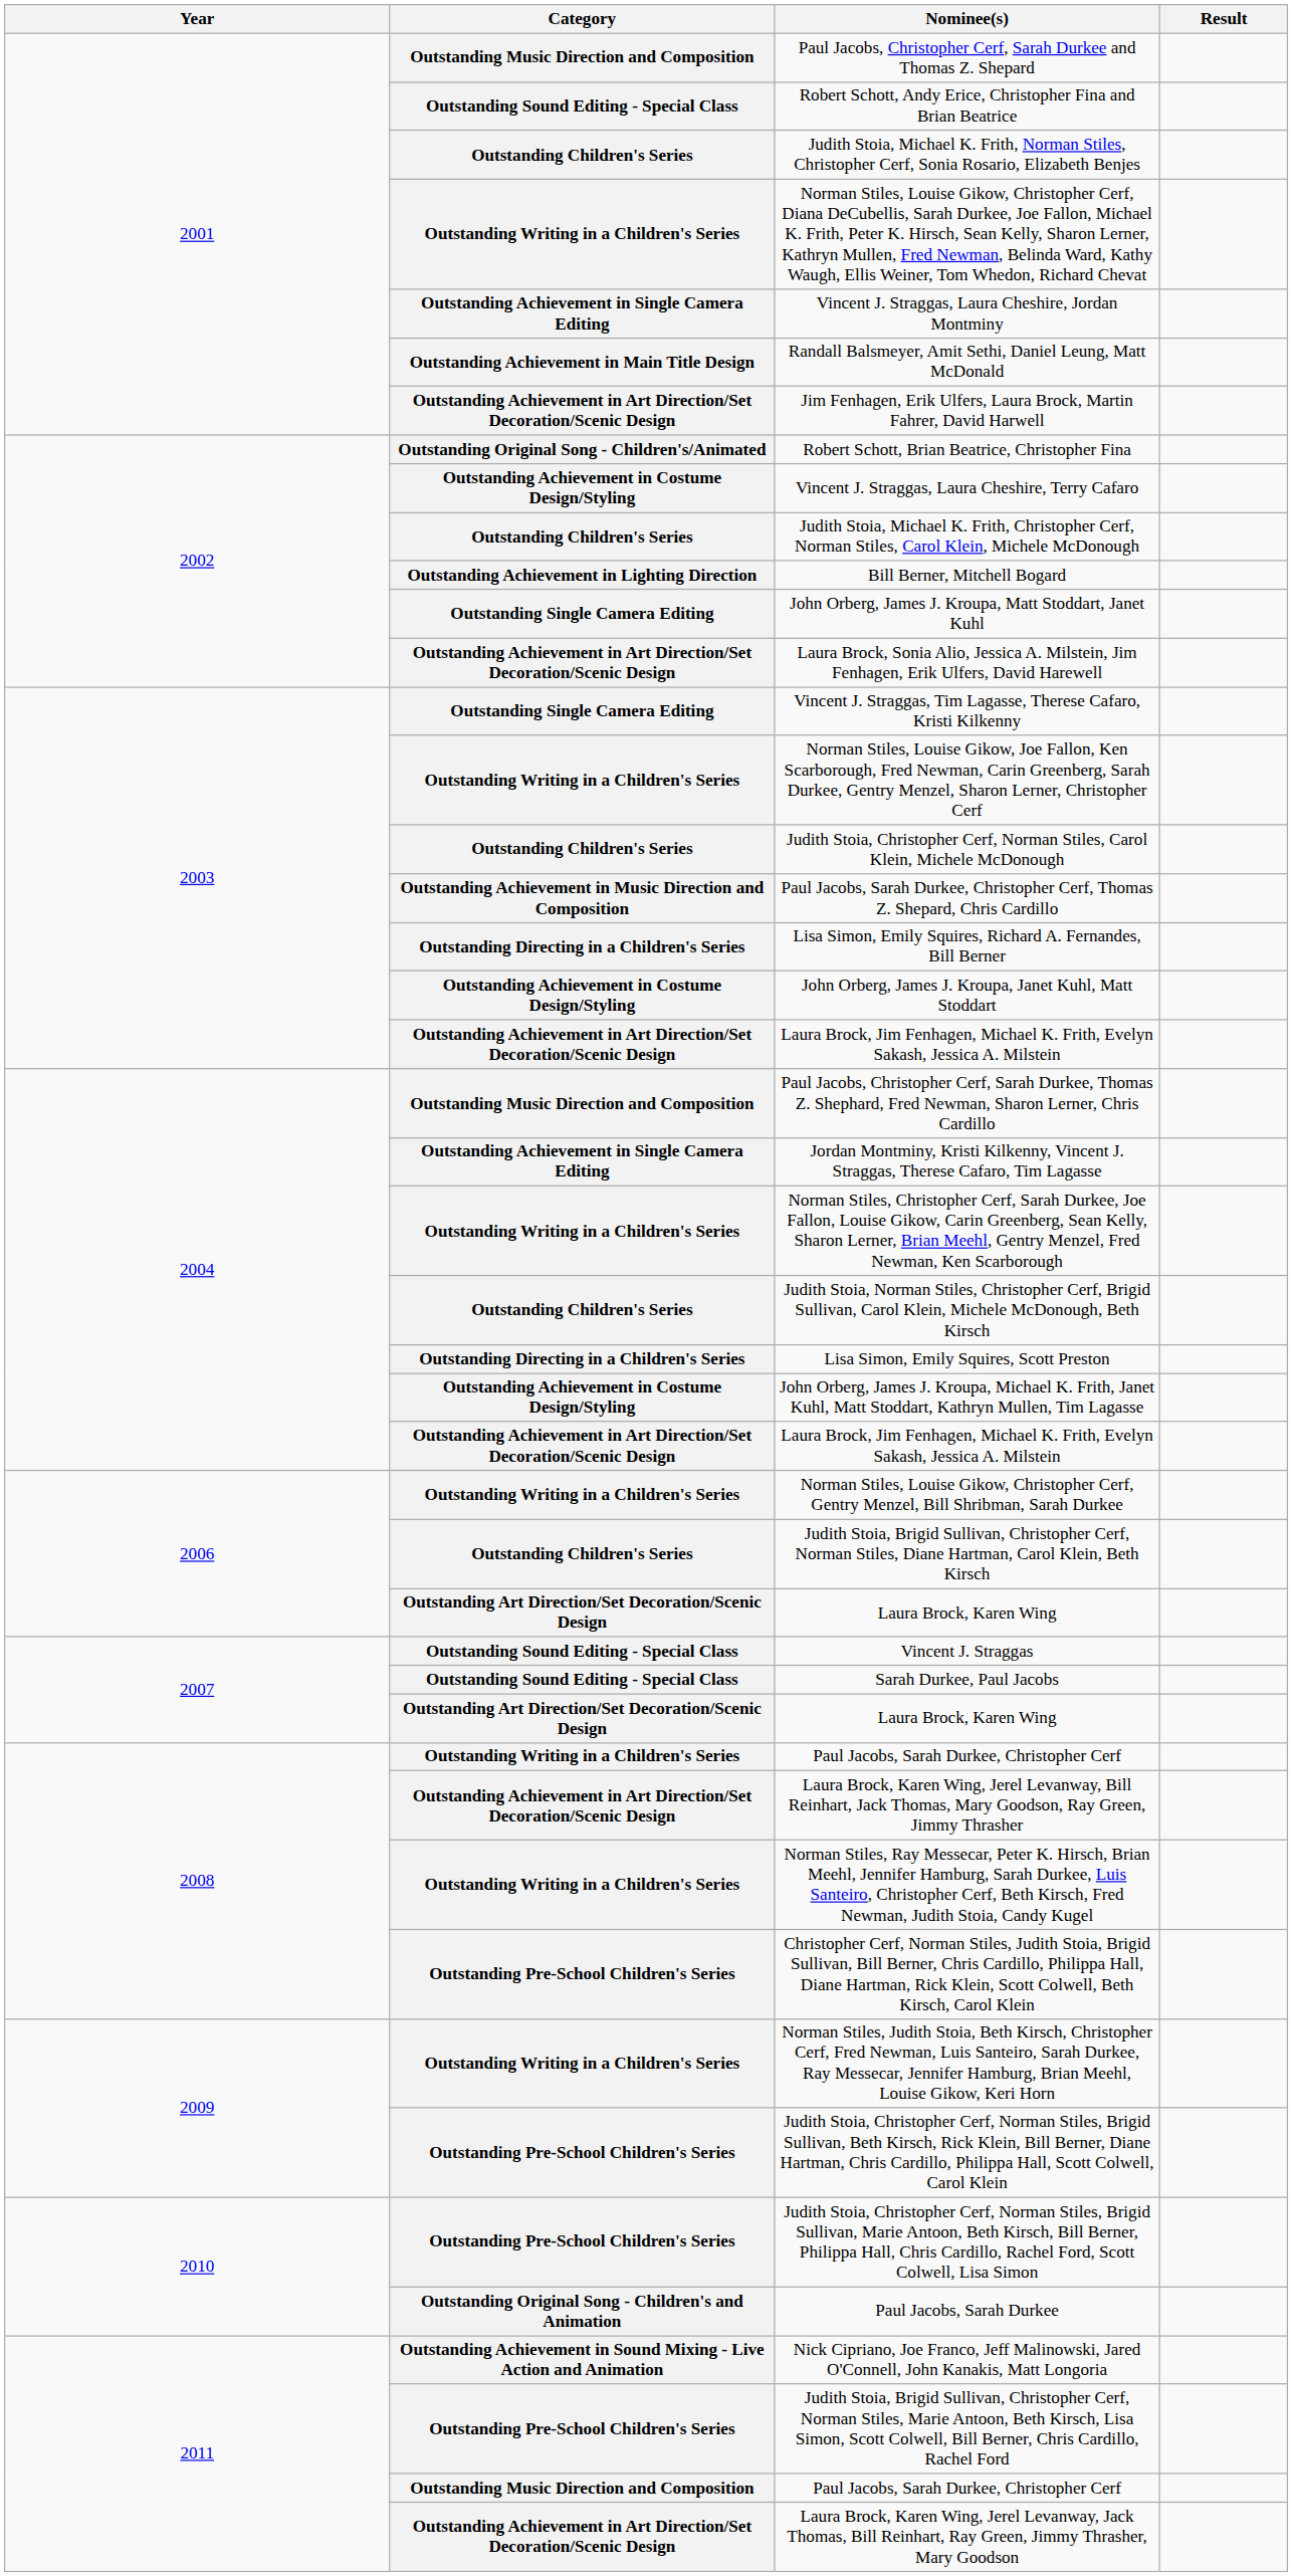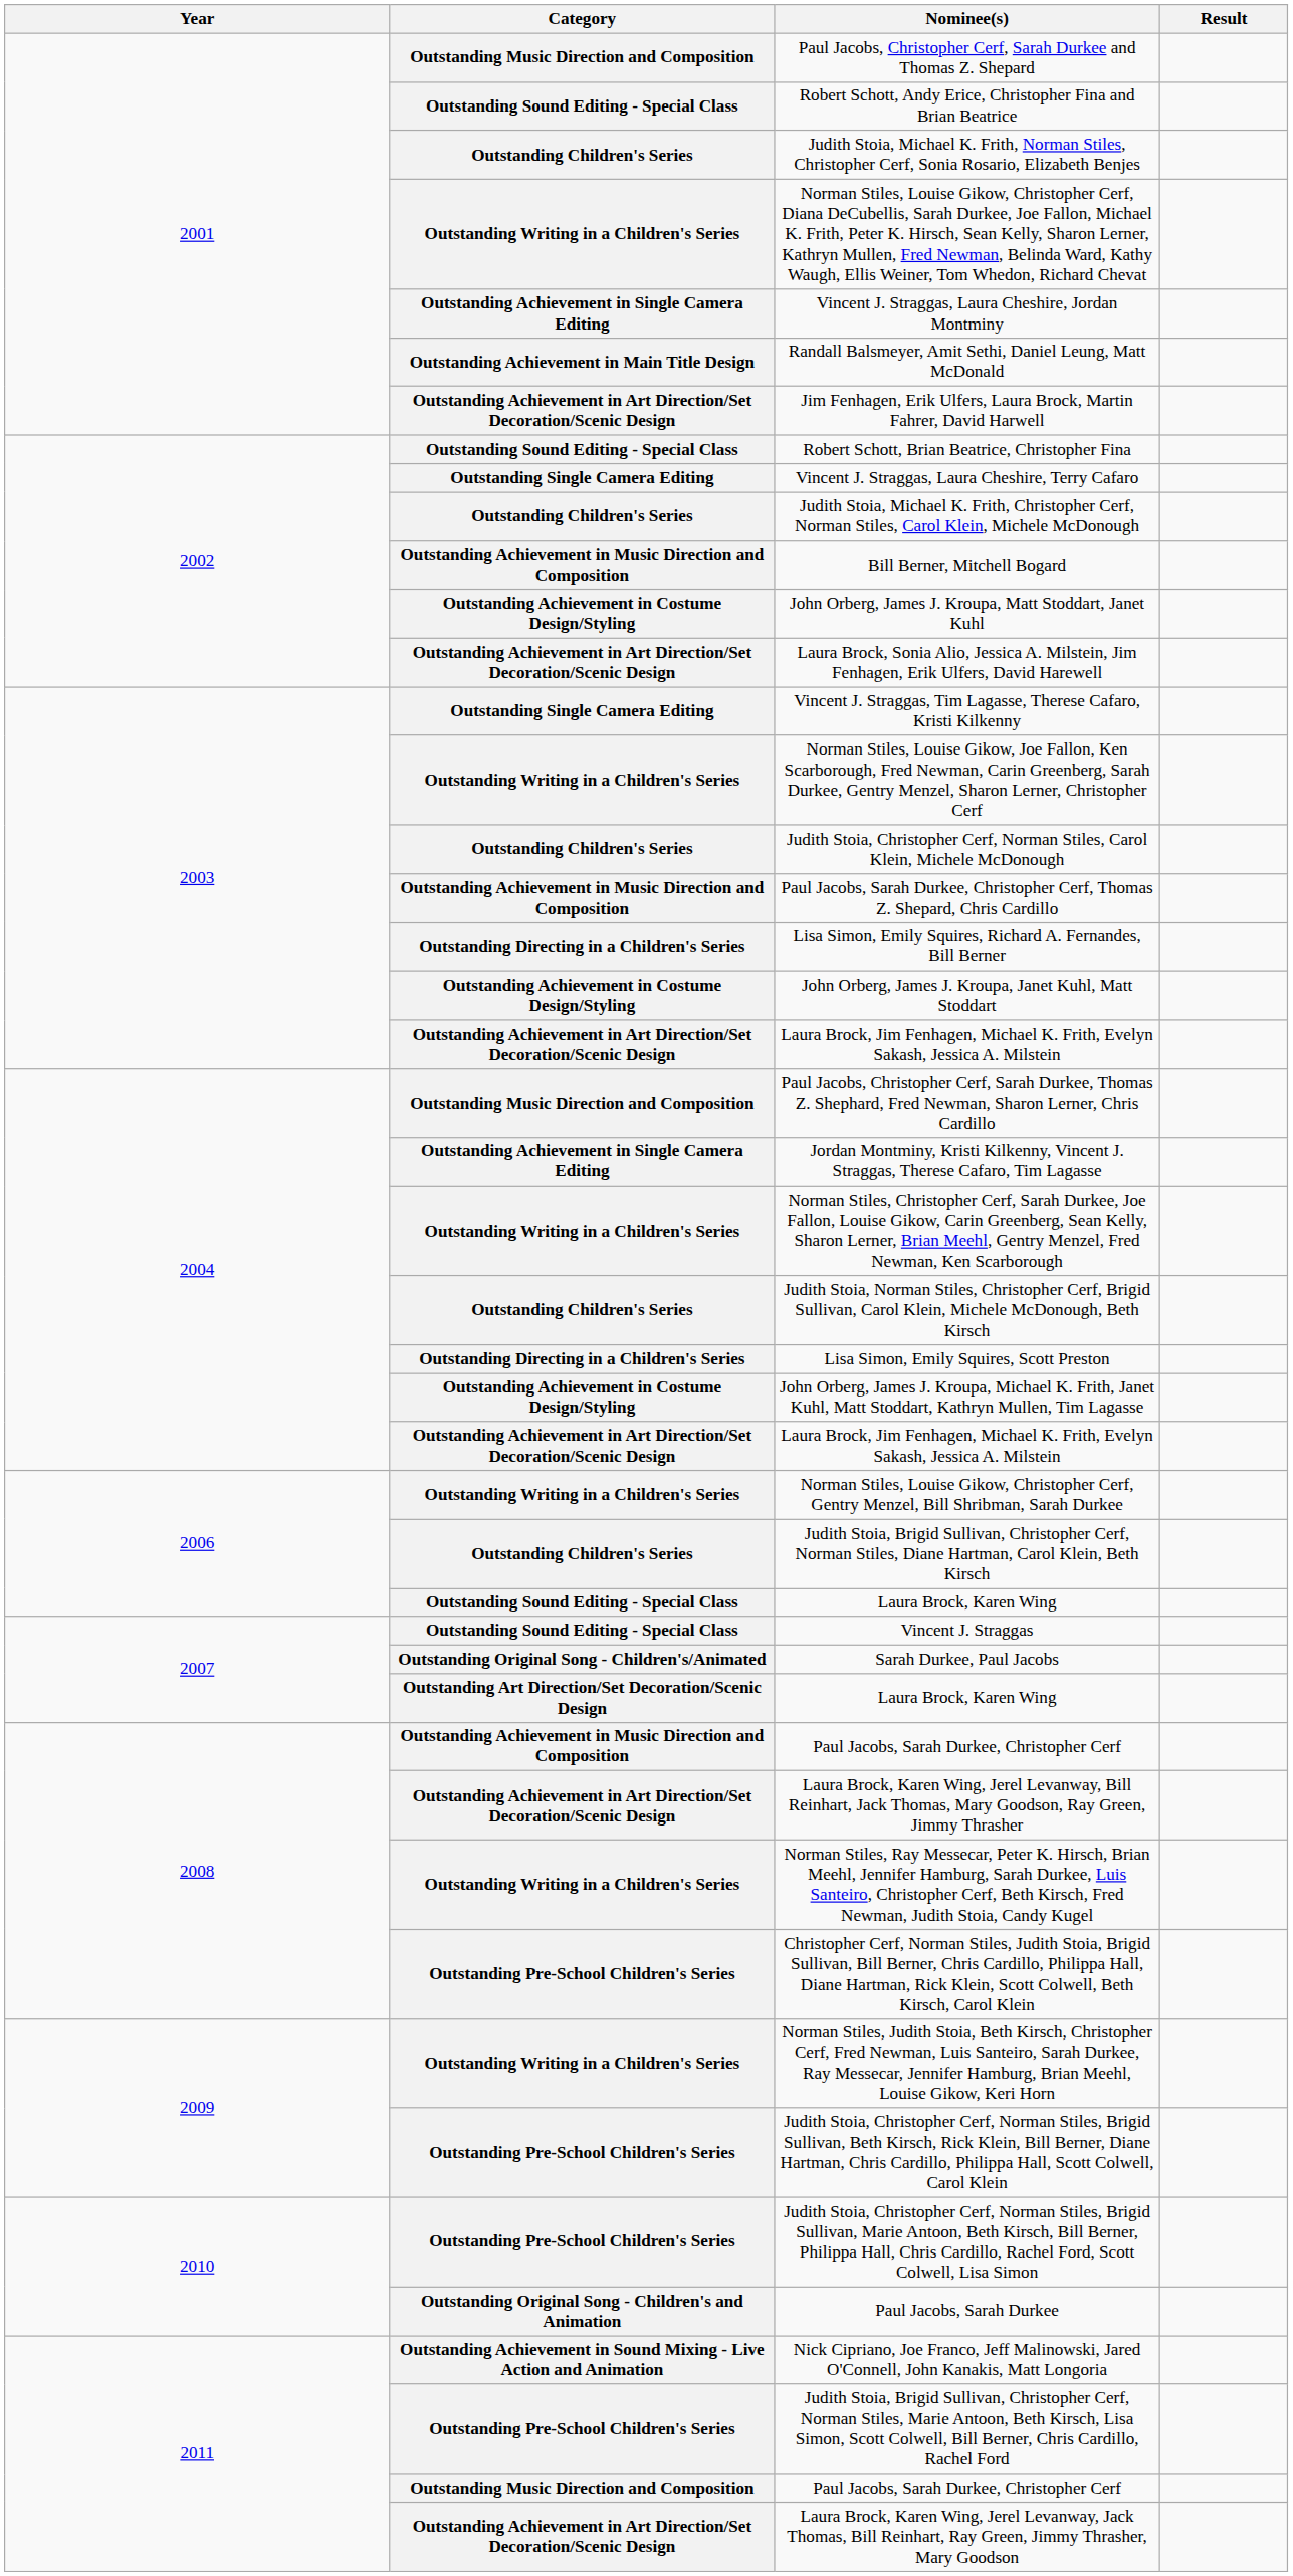Robert Schott, Brian Beatrice, Christopher Fina | Category: Outstanding Original Song - Children's/Animated -> Outstanding Sound Editing - Special Class
Vincent J. Straggas, Laura Cheshire, Terry Cafaro | Category: Outstanding Achievement in Costume Design/Styling -> Outstanding Single Camera Editing
Bill Berner, Mitchell Bogard | Category: Outstanding Achievement in Lighting Direction -> Outstanding Achievement in Music Direction and Composition
John Orberg, James J. Kroupa, Matt Stoddart, Janet Kuhl | Category: Outstanding Single Camera Editing -> Outstanding Achievement in Costume Design/Styling
2006 / Laura Brock, Karen Wing | Category: Outstanding Art Direction/Set Decoration/Scenic Design -> Outstanding Sound Editing - Special Class
Sarah Durkee, Paul Jacobs | Category: Outstanding Sound Editing - Special Class -> Outstanding Original Song - Children's/Animated
2008 / Paul Jacobs, Sarah Durkee, Christopher Cerf | Category: Outstanding Writing in a Children's Series -> Outstanding Achievement in Music Direction and Composition
